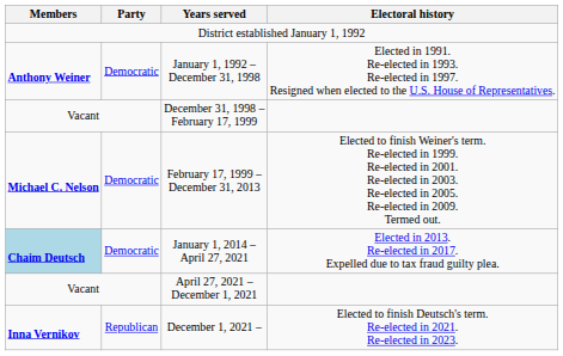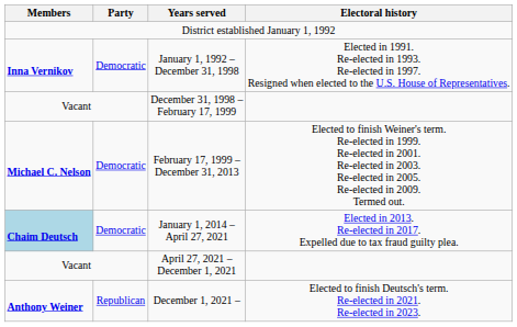January 1, 1992 – December 31, 1998 | Members: Anthony Weiner -> Inna Vernikov
December 1, 2021 – | Members: Inna Vernikov -> Anthony Weiner
